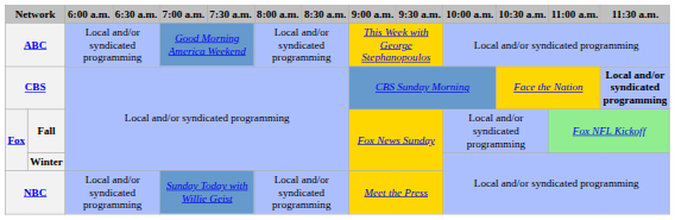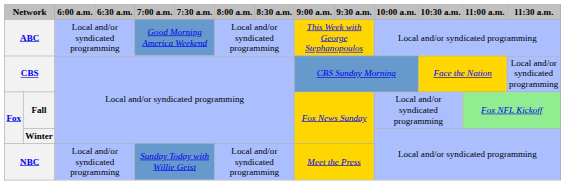CBS | 11:30 a.m.: bold -> normal
